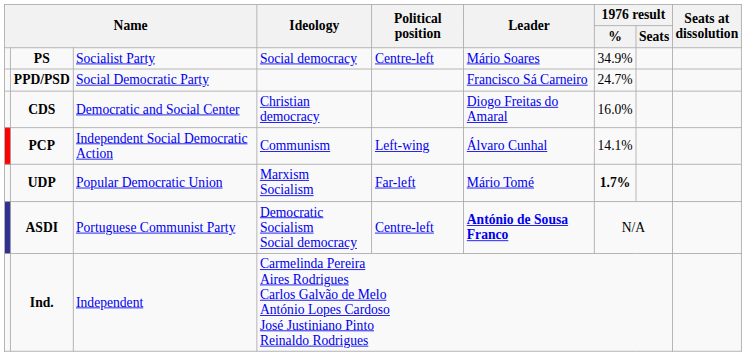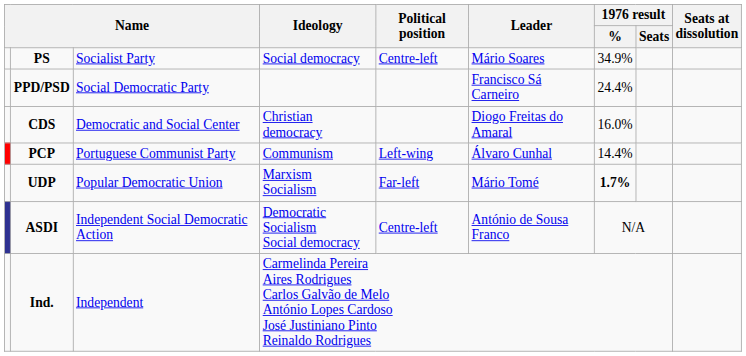PPD/PSD | 1976 result / %: 24.7% -> 24.4%
PCP | column 3: Independent Social Democratic Action -> Portuguese Communist Party
PCP | 1976 result / %: 14.1% -> 14.4%
ASDI | column 3: Portuguese Communist Party -> Independent Social Democratic Action
ASDI | Leader: bold -> normal
